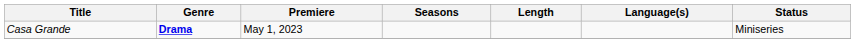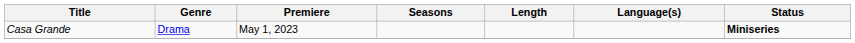Casa Grande | Genre: bold -> normal
Casa Grande | Status: normal -> bold
